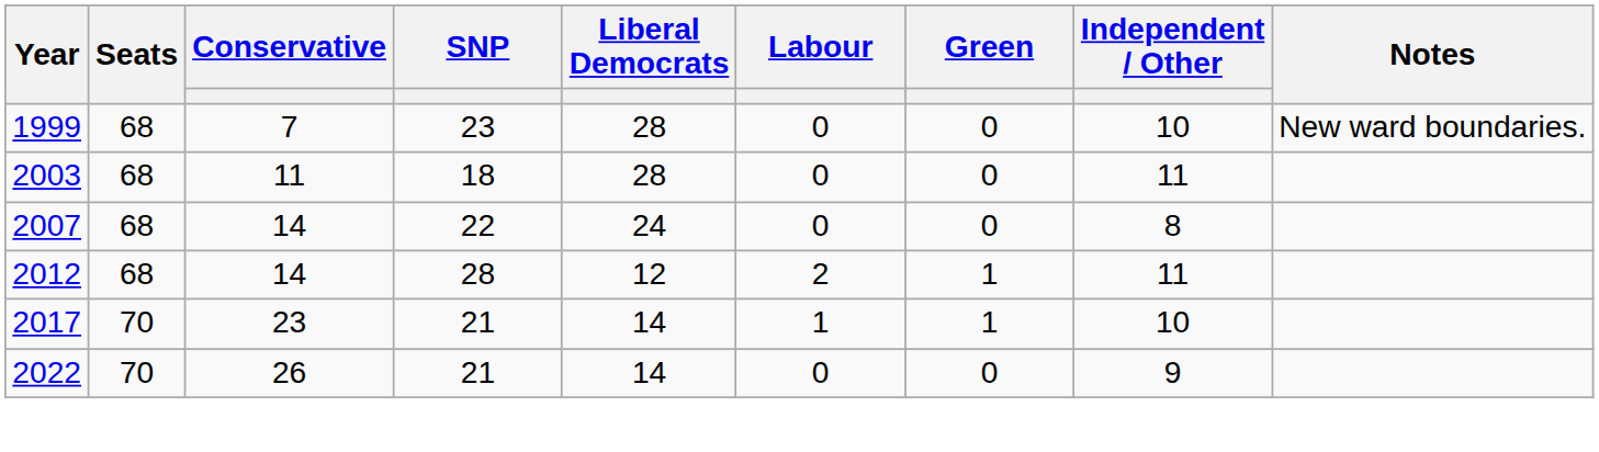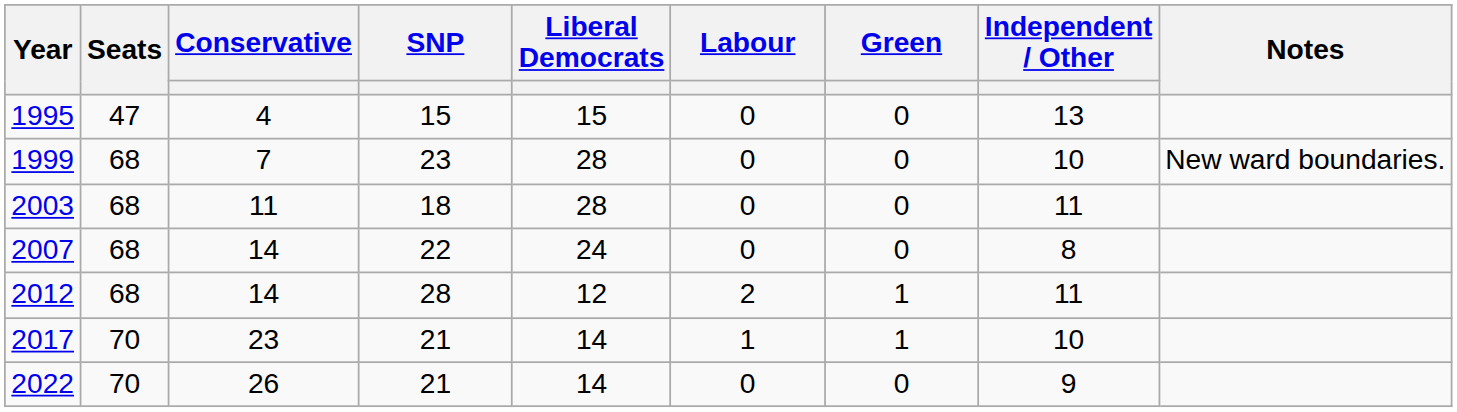+ row: 1995 | 47 | 4 | 15 | 15 | 0 | 0 | 13
